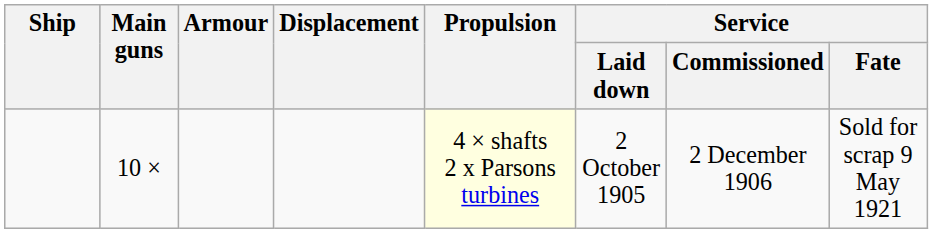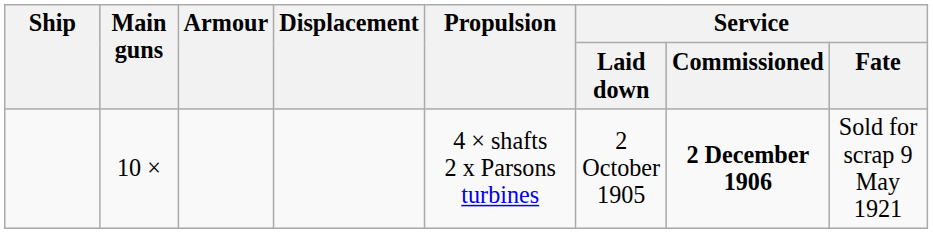row 3 | Propulsion: lightyellow background -> no background
row 3 | Service / Commissioned: normal -> bold
